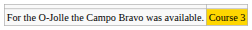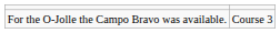For the O-Jolle the Campo Bravo was available. | column 2: gold background -> no background
